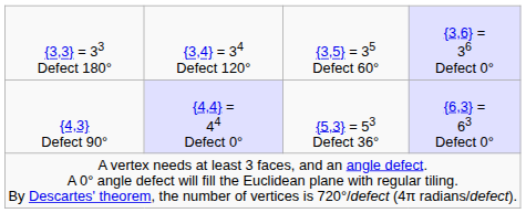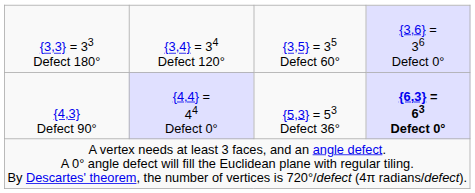{4,3} Defect 90° | column 4: normal -> bold
